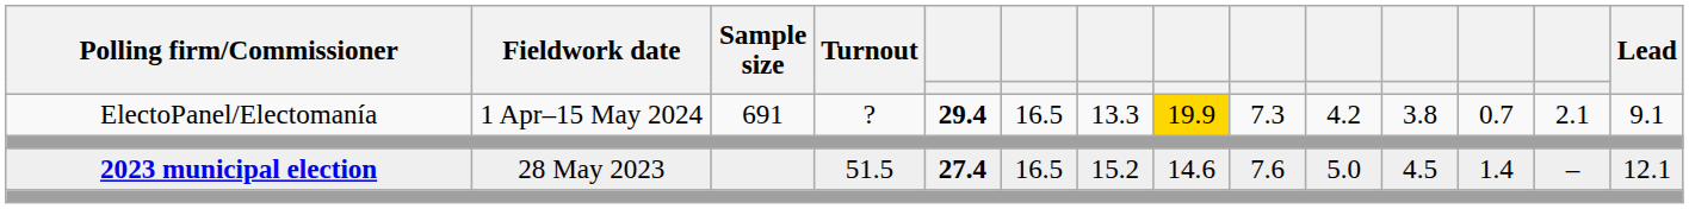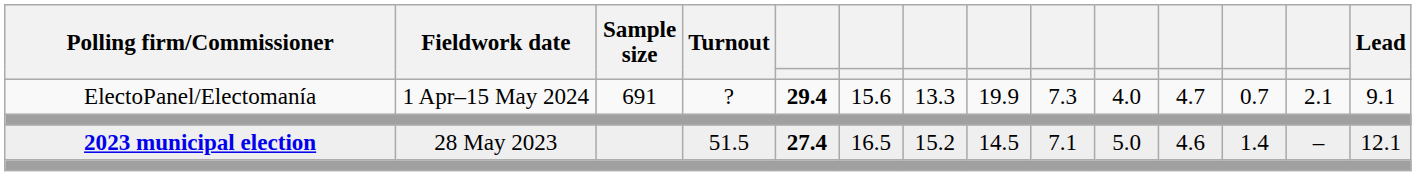ElectoPanel/Electomanía | column 6: 16.5 -> 15.6
ElectoPanel/Electomanía | column 8: gold background -> no background
ElectoPanel/Electomanía | column 10: 4.2 -> 4.0
ElectoPanel/Electomanía | column 11: 3.8 -> 4.7
2023 municipal election | column 8: 14.6 -> 14.5
2023 municipal election | column 9: 7.6 -> 7.1
2023 municipal election | column 11: 4.5 -> 4.6
